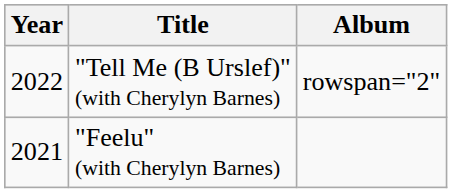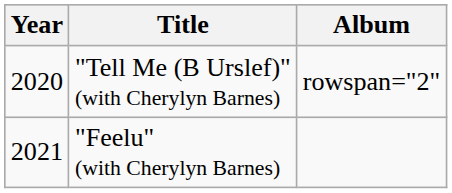"Tell Me (B Urslef)" (with Cherylyn Barnes) | Year: 2022 -> 2020
